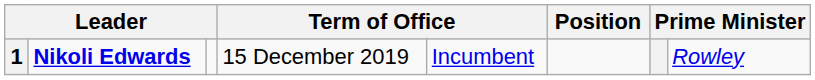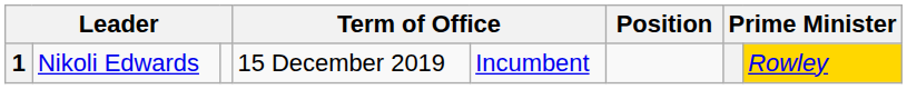1 | column 2: bold -> normal
1 | column 8: no background -> gold background
